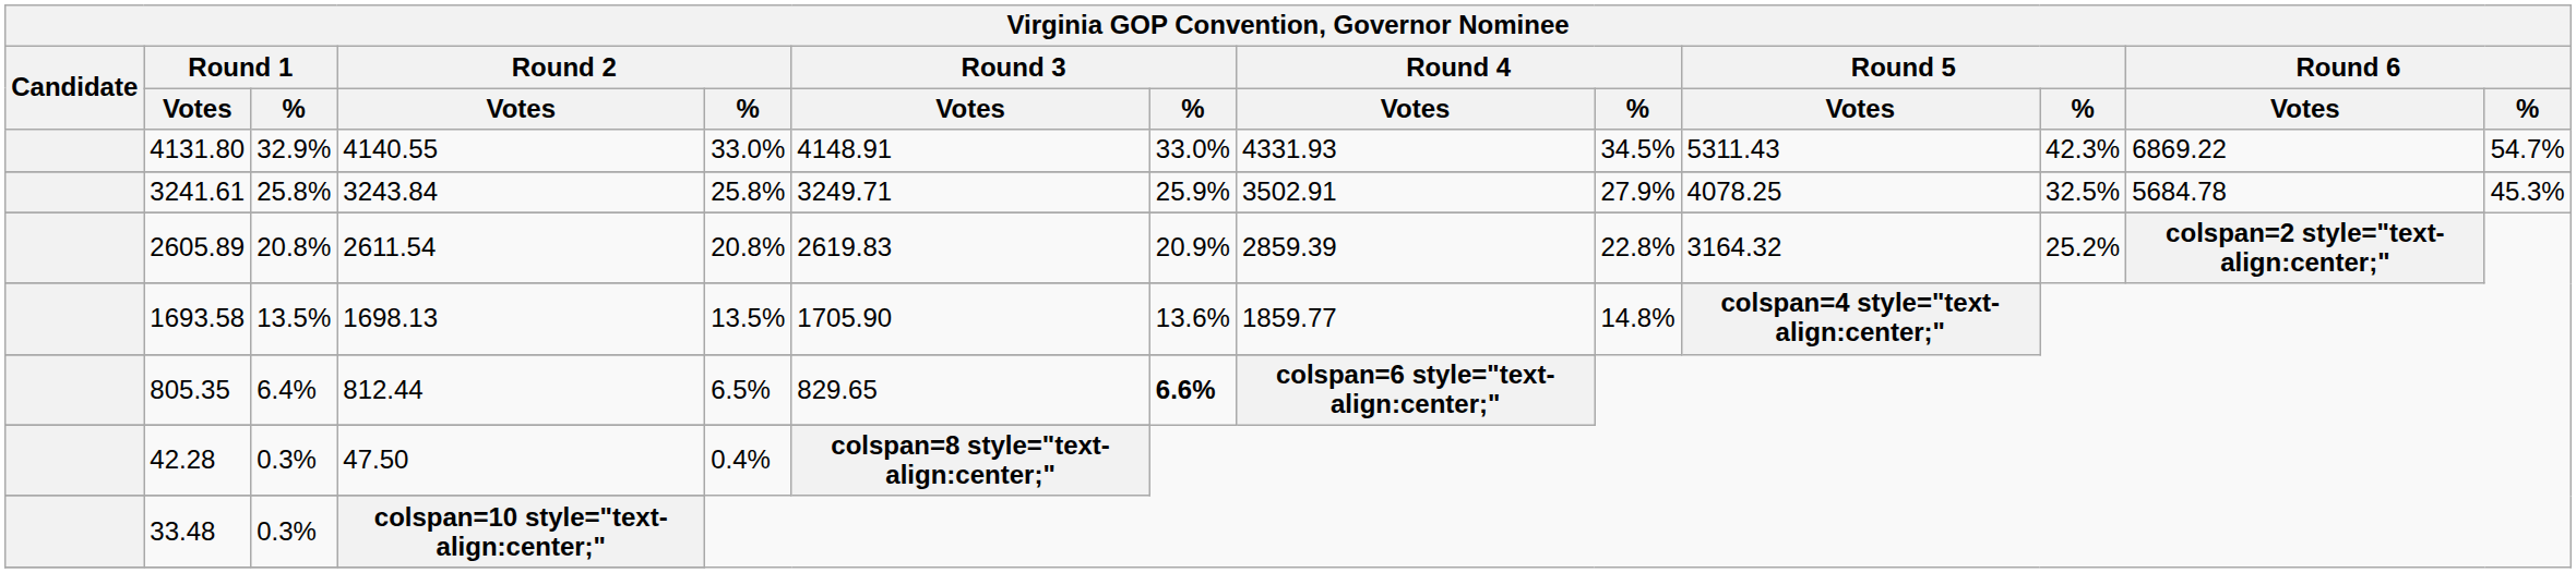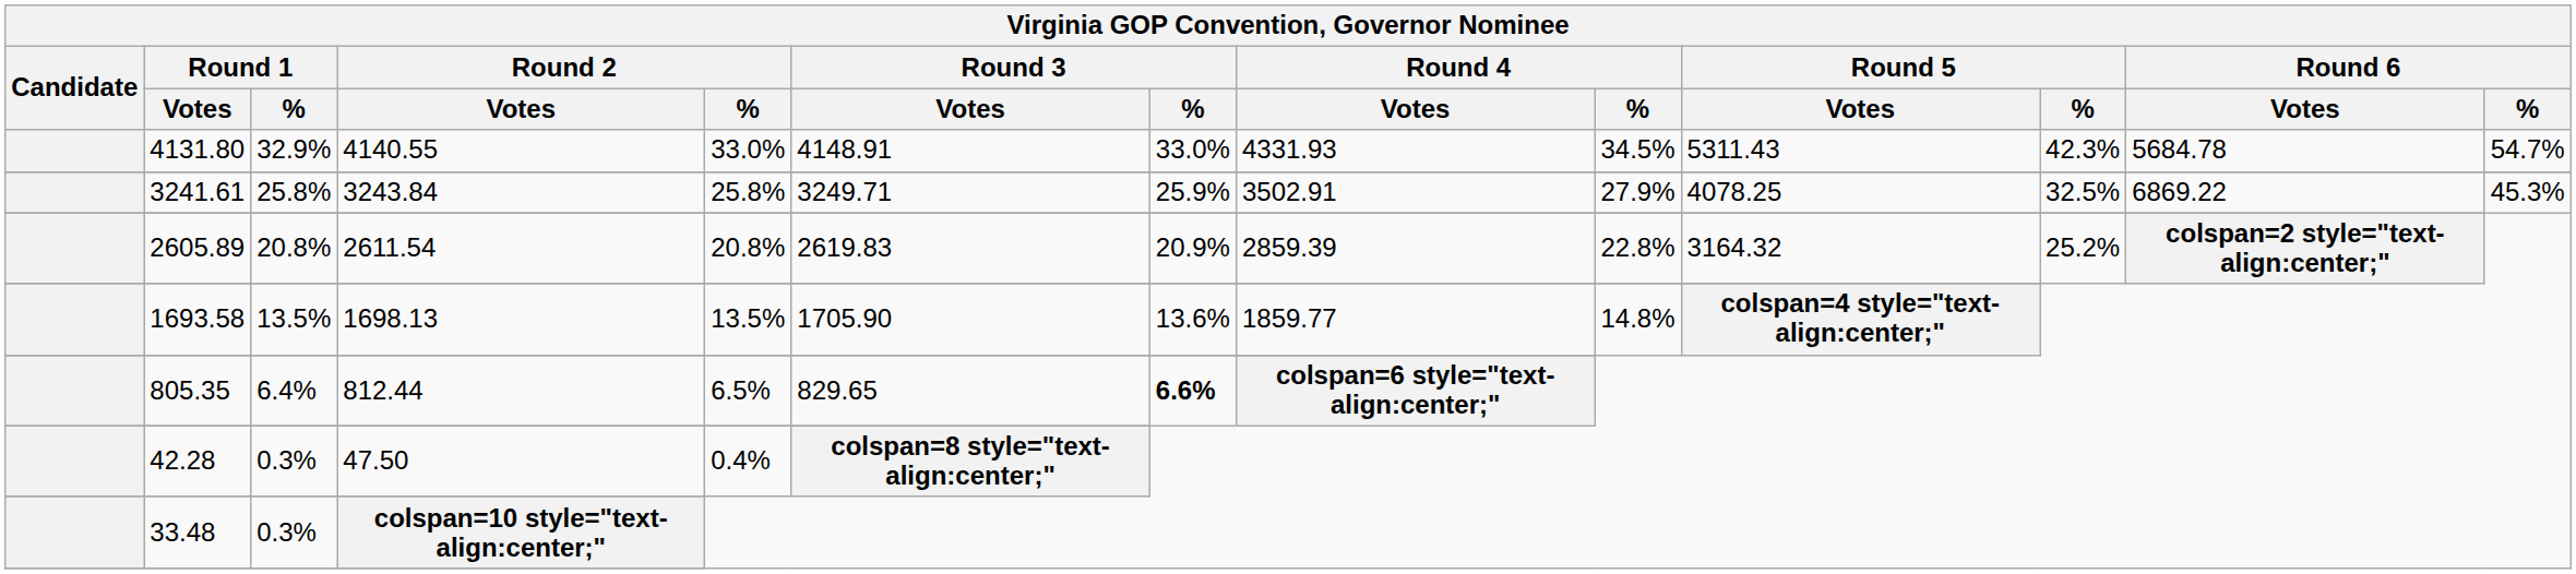4131.80 | Round 6 / Votes: 6869.22 -> 5684.78
3241.61 | Round 6 / Votes: 5684.78 -> 6869.22
